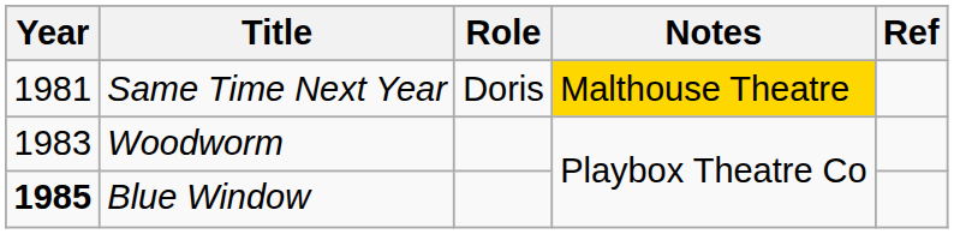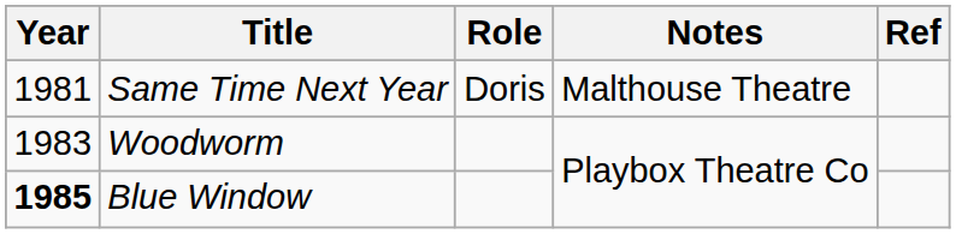Same Time Next Year | Notes: gold background -> no background
